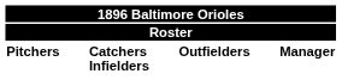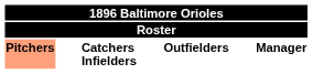Pitchers | column 1: no background -> lightsalmon background
